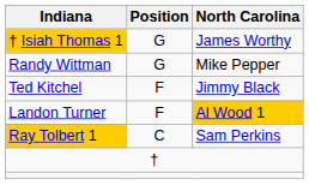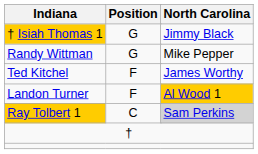† Isiah Thomas 1 | North Carolina: James Worthy -> Jimmy Black
Ted Kitchel | North Carolina: Jimmy Black -> James Worthy
Ray Tolbert 1 | North Carolina: no background -> lightgrey background
